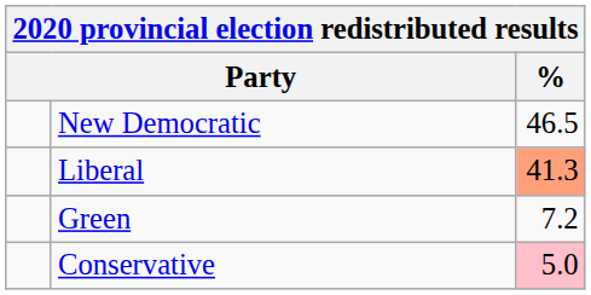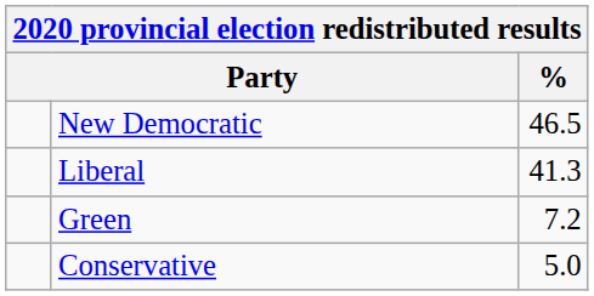Liberal | %: lightsalmon background -> no background
Conservative | %: pink background -> no background
